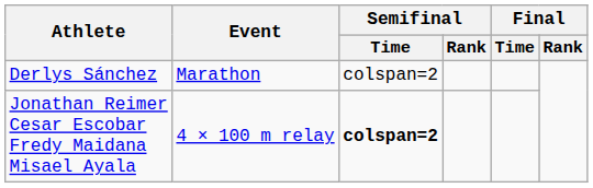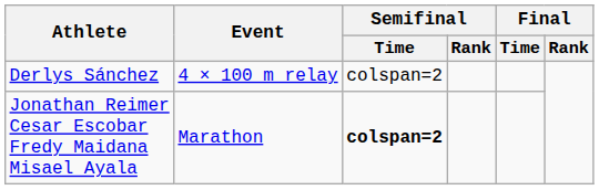Derlys Sánchez | Event: Marathon -> 4 × 100 m relay
Jonathan Reimer Cesar Escobar Fredy Maidana Misael Ayala | Event: 4 × 100 m relay -> Marathon
